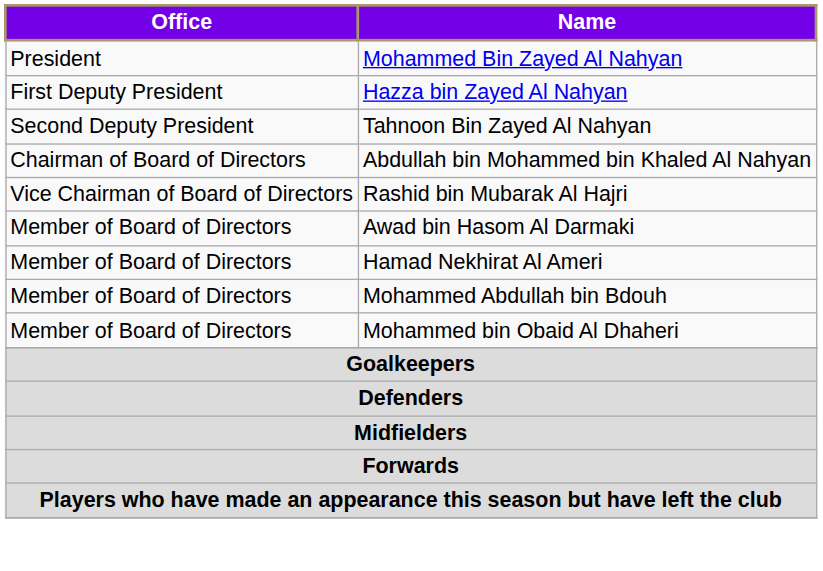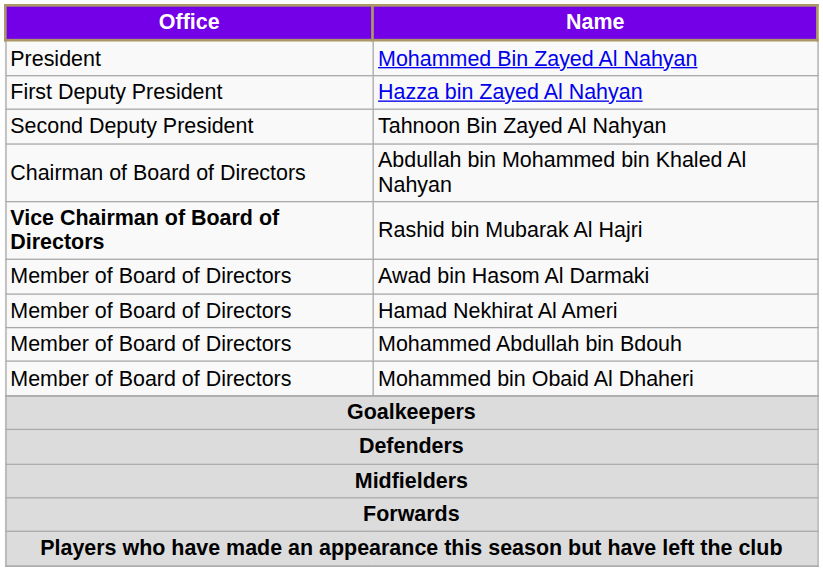Rashid bin Mubarak Al Hajri | Office: normal -> bold
